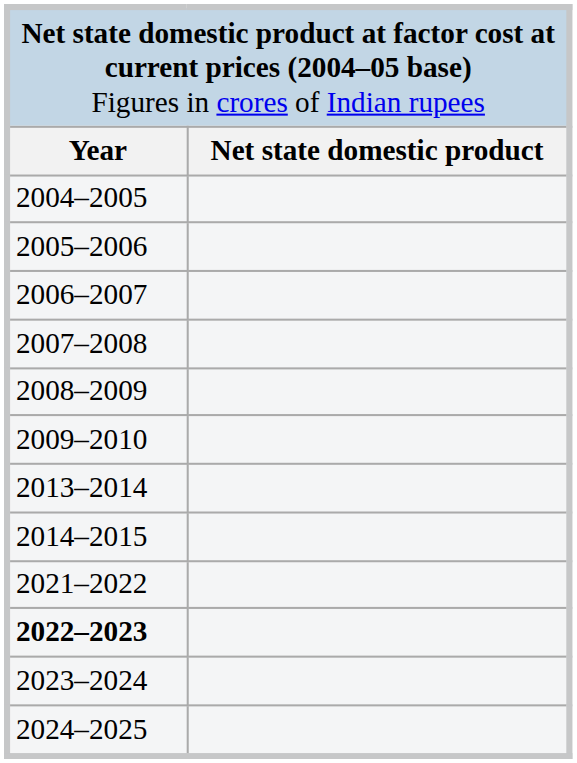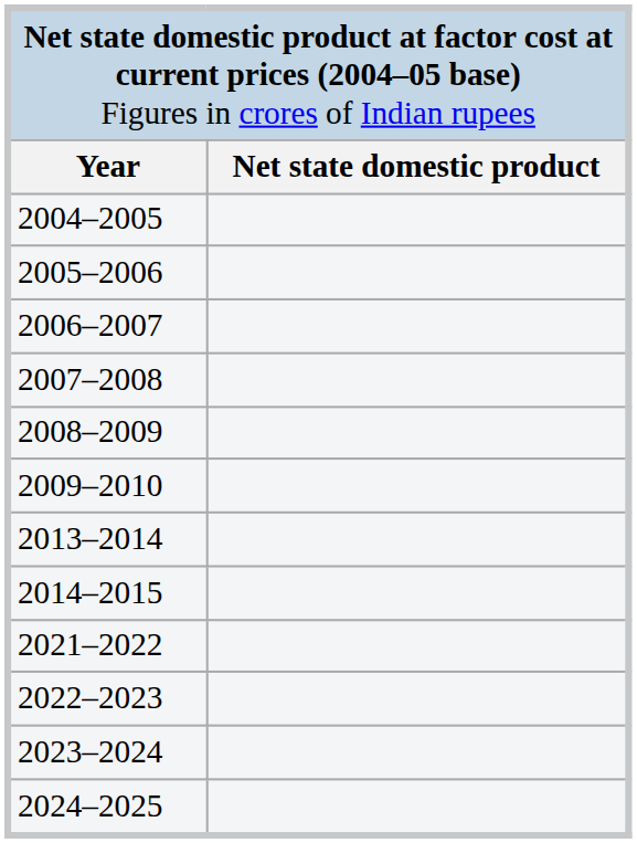2022–2023 | column 1: bold -> normal
